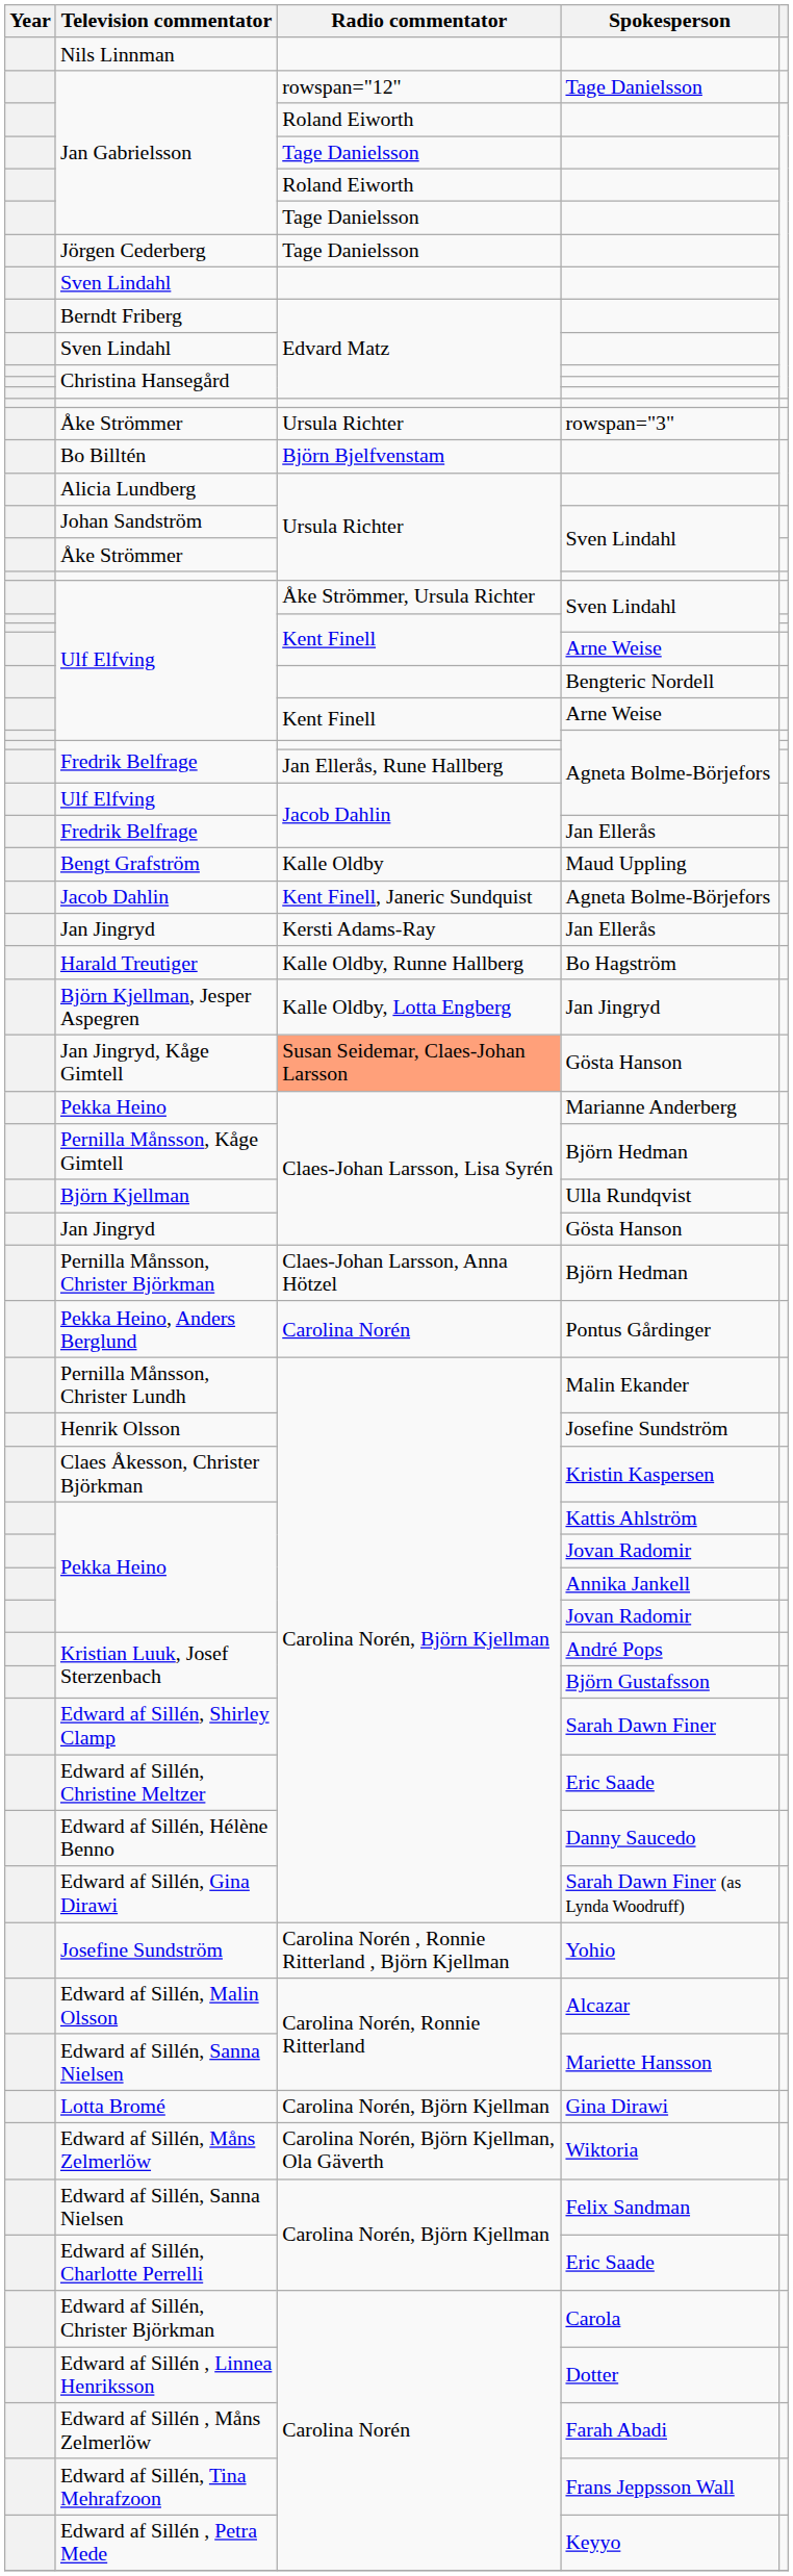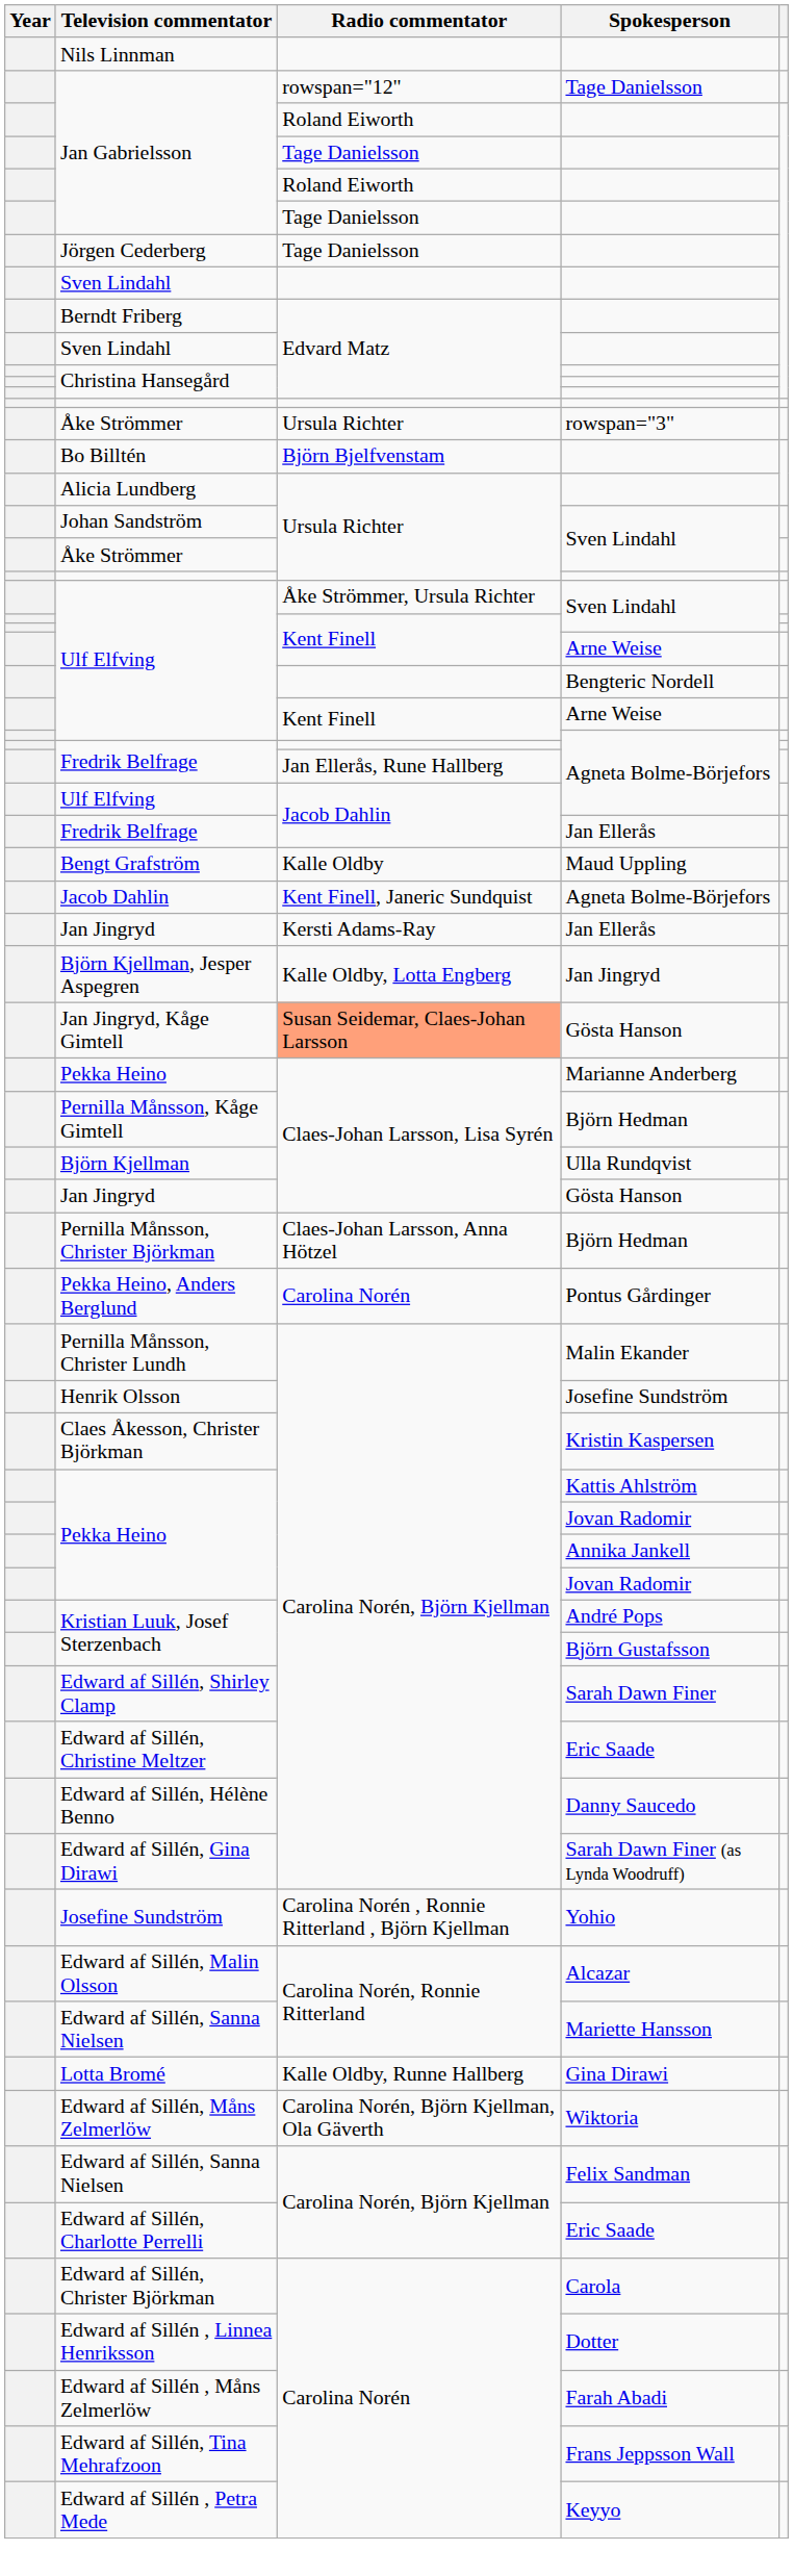- row: Harald Treutiger | Kalle Oldby, Runne Hallberg | Bo Hagström
Lotta Bromé | Radio commentator: Carolina Norén, Björn Kjellman -> Kalle Oldby, Runne Hallberg
